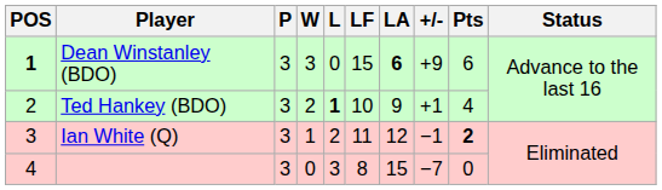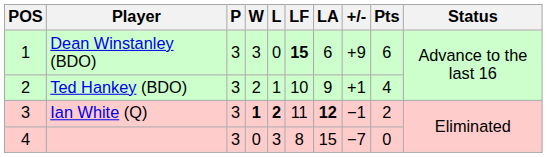Dean Winstanley (BDO) | POS: bold -> normal
Dean Winstanley (BDO) | LF: normal -> bold
Dean Winstanley (BDO) | LA: bold -> normal
Ted Hankey (BDO) | L: bold -> normal
Ian White (Q) | W: normal -> bold
Ian White (Q) | L: normal -> bold
Ian White (Q) | LA: normal -> bold
Ian White (Q) | Pts: bold -> normal
